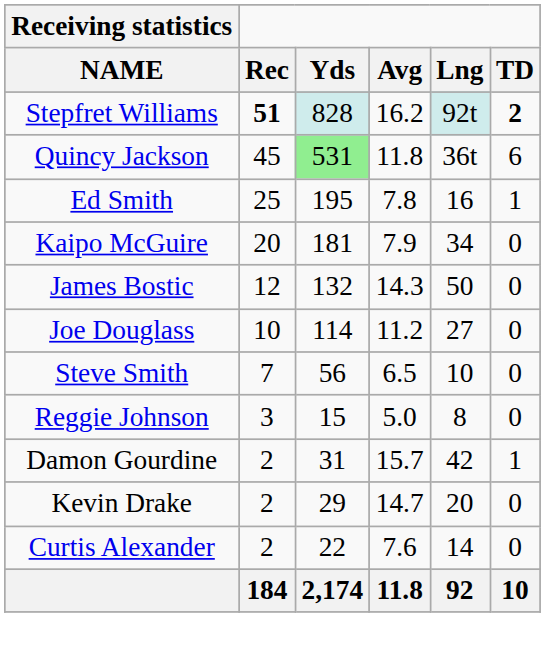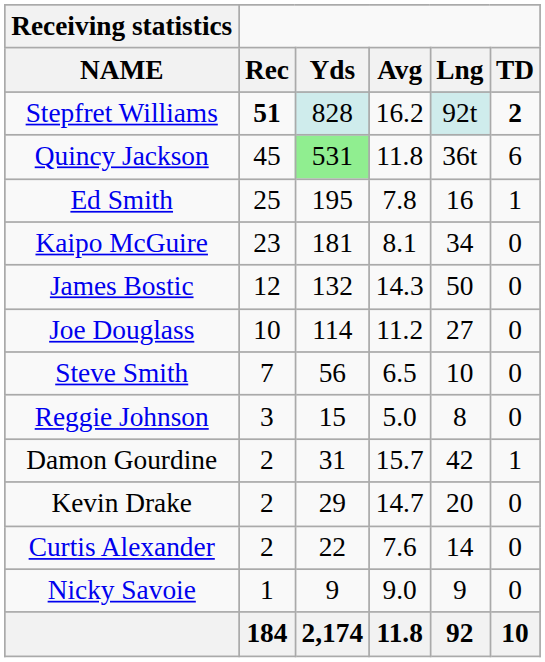Kaipo McGuire | Rec: 20 -> 23
Kaipo McGuire | Avg: 7.9 -> 8.1
+ row: Nicky Savoie | 1 | 9 | 9.0 | 9 | 0
